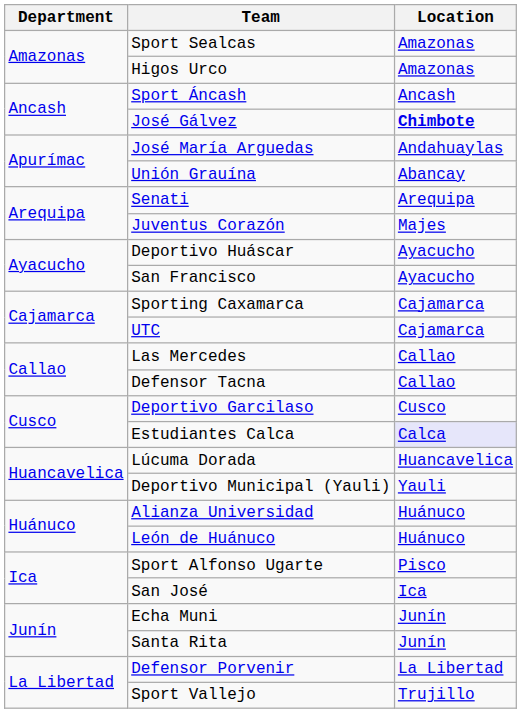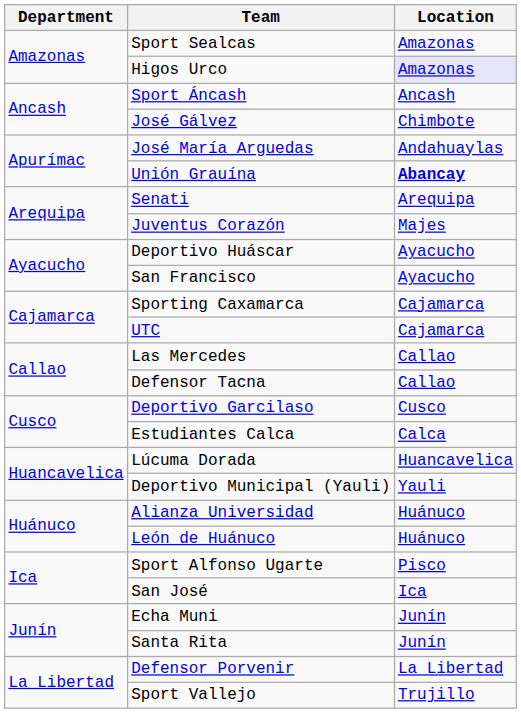Higos Urco | Location: no background -> lavender background
José Gálvez | Location: bold -> normal
Unión Grauína | Location: normal -> bold
Estudiantes Calca | Location: lavender background -> no background
